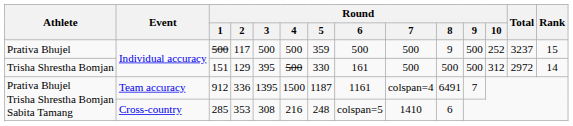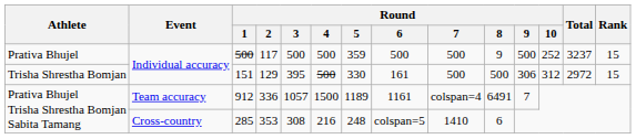151 | Round / 9: 500 -> 306
151 | Rank: 14 -> 15
912 | Round / 3: 1395 -> 1057
912 | Round / 5: 1187 -> 1189
